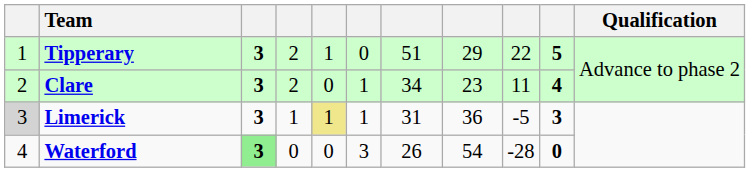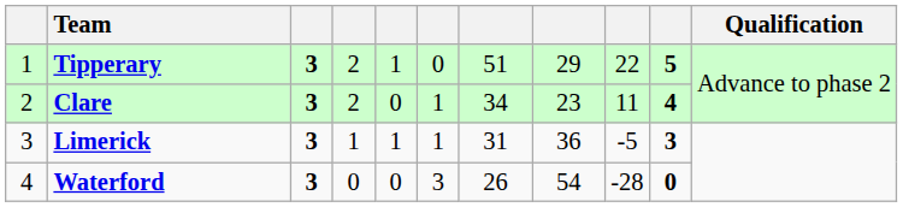Limerick | column 1: lightgrey background -> no background
Limerick | column 5: khaki background -> no background
Waterford | column 3: lightgreen background -> no background
